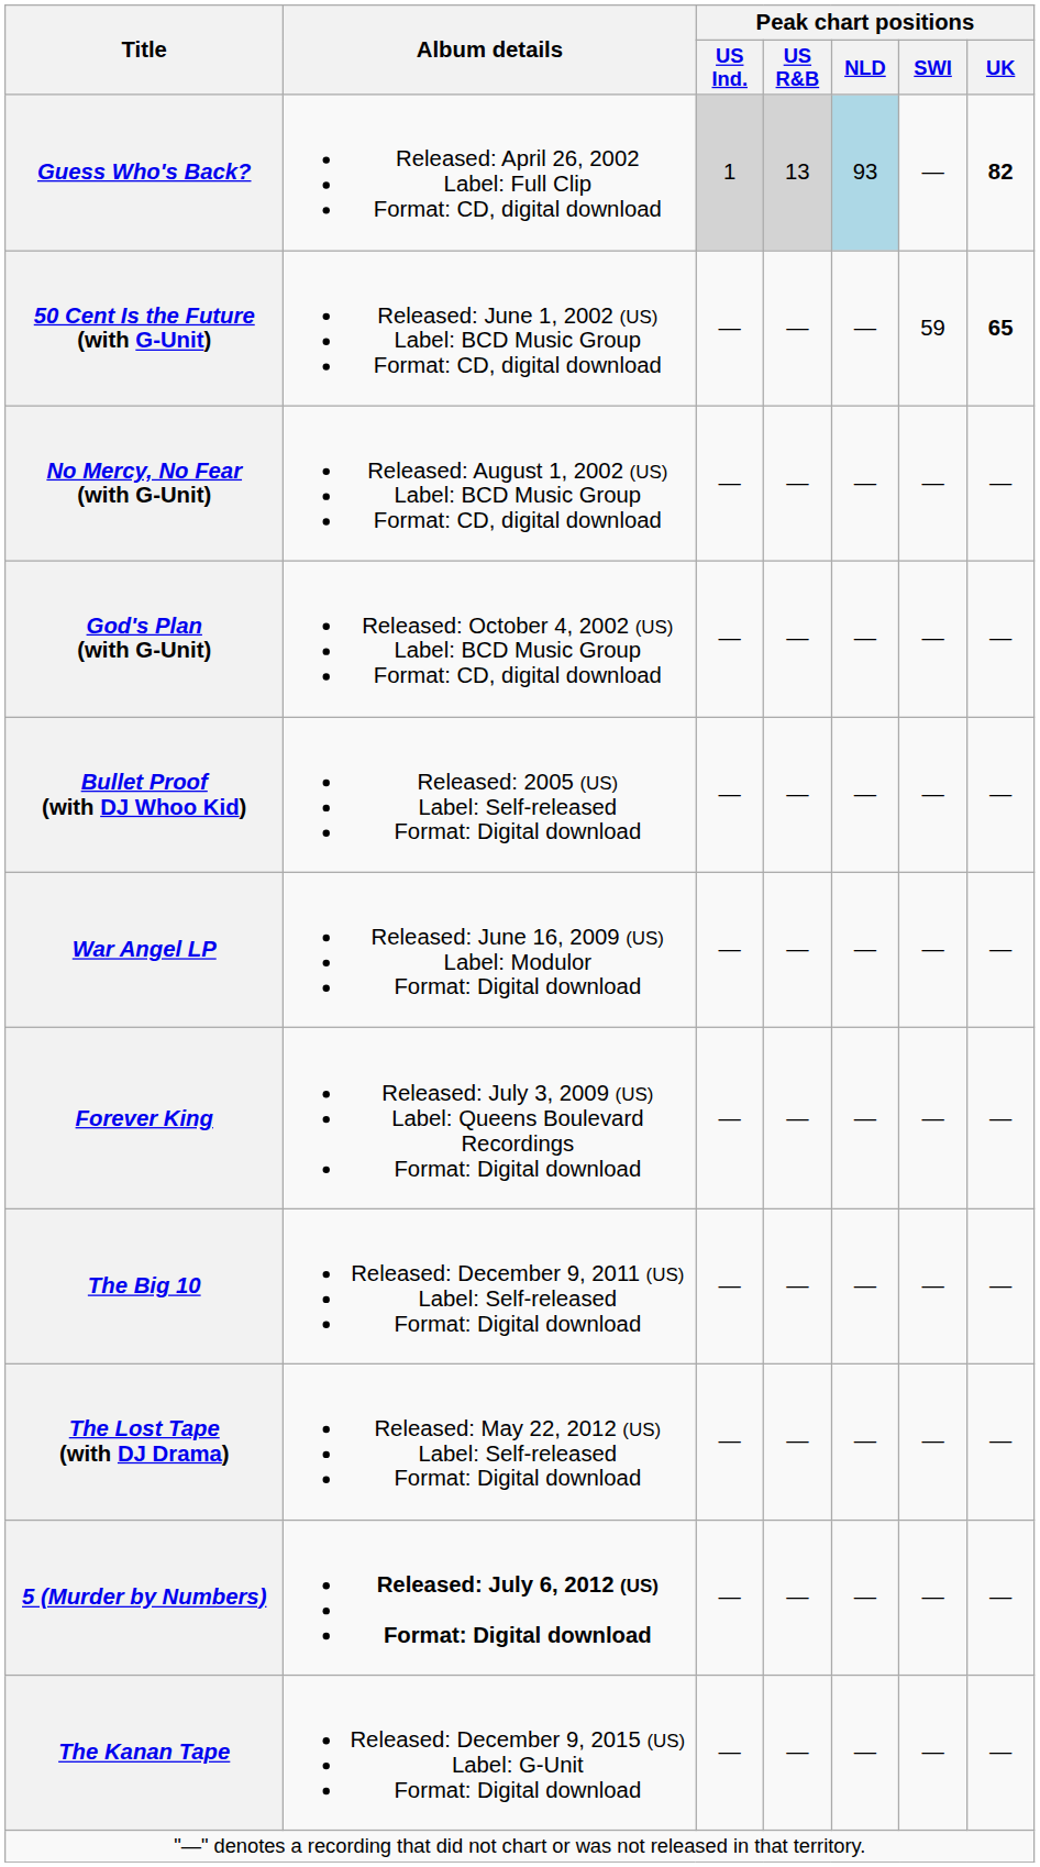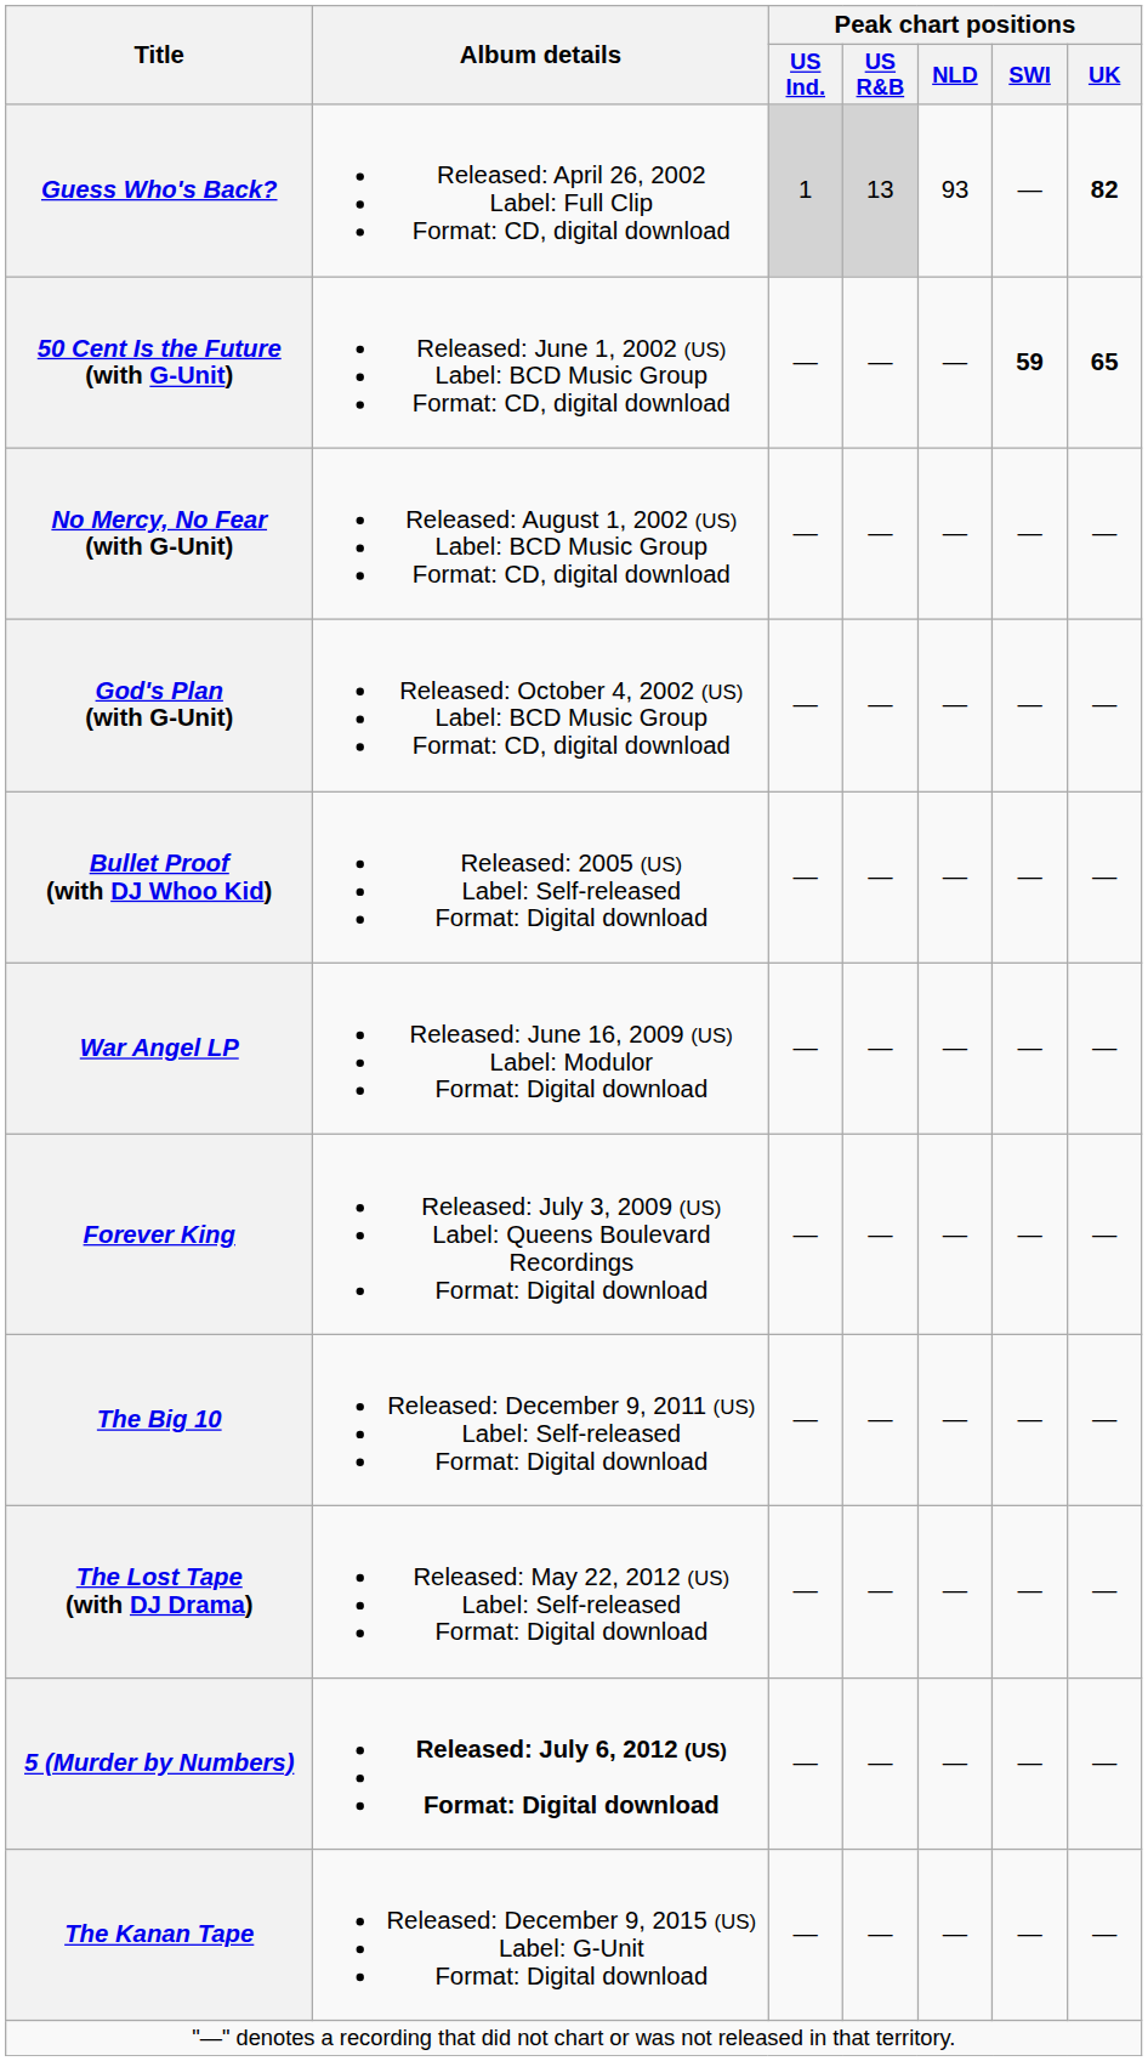Guess Who's Back? | Peak chart positions / NLD: lightblue background -> no background
50 Cent Is the Future (with G-Unit) | Peak chart positions / SWI: normal -> bold
